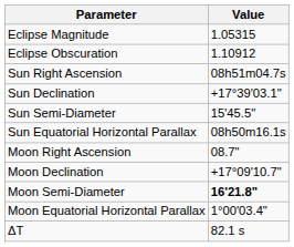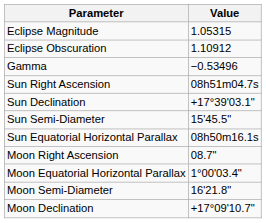+ row: Gamma | −0.53496
rows swapped: Moon Declination <-> Moon Equatorial Horizontal Parallax
Moon Semi-Diameter | Value: bold -> normal
- row: ΔT | 82.1 s
